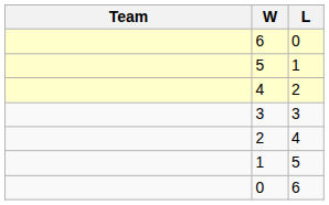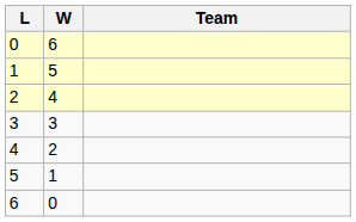columns swapped: Team <-> L
